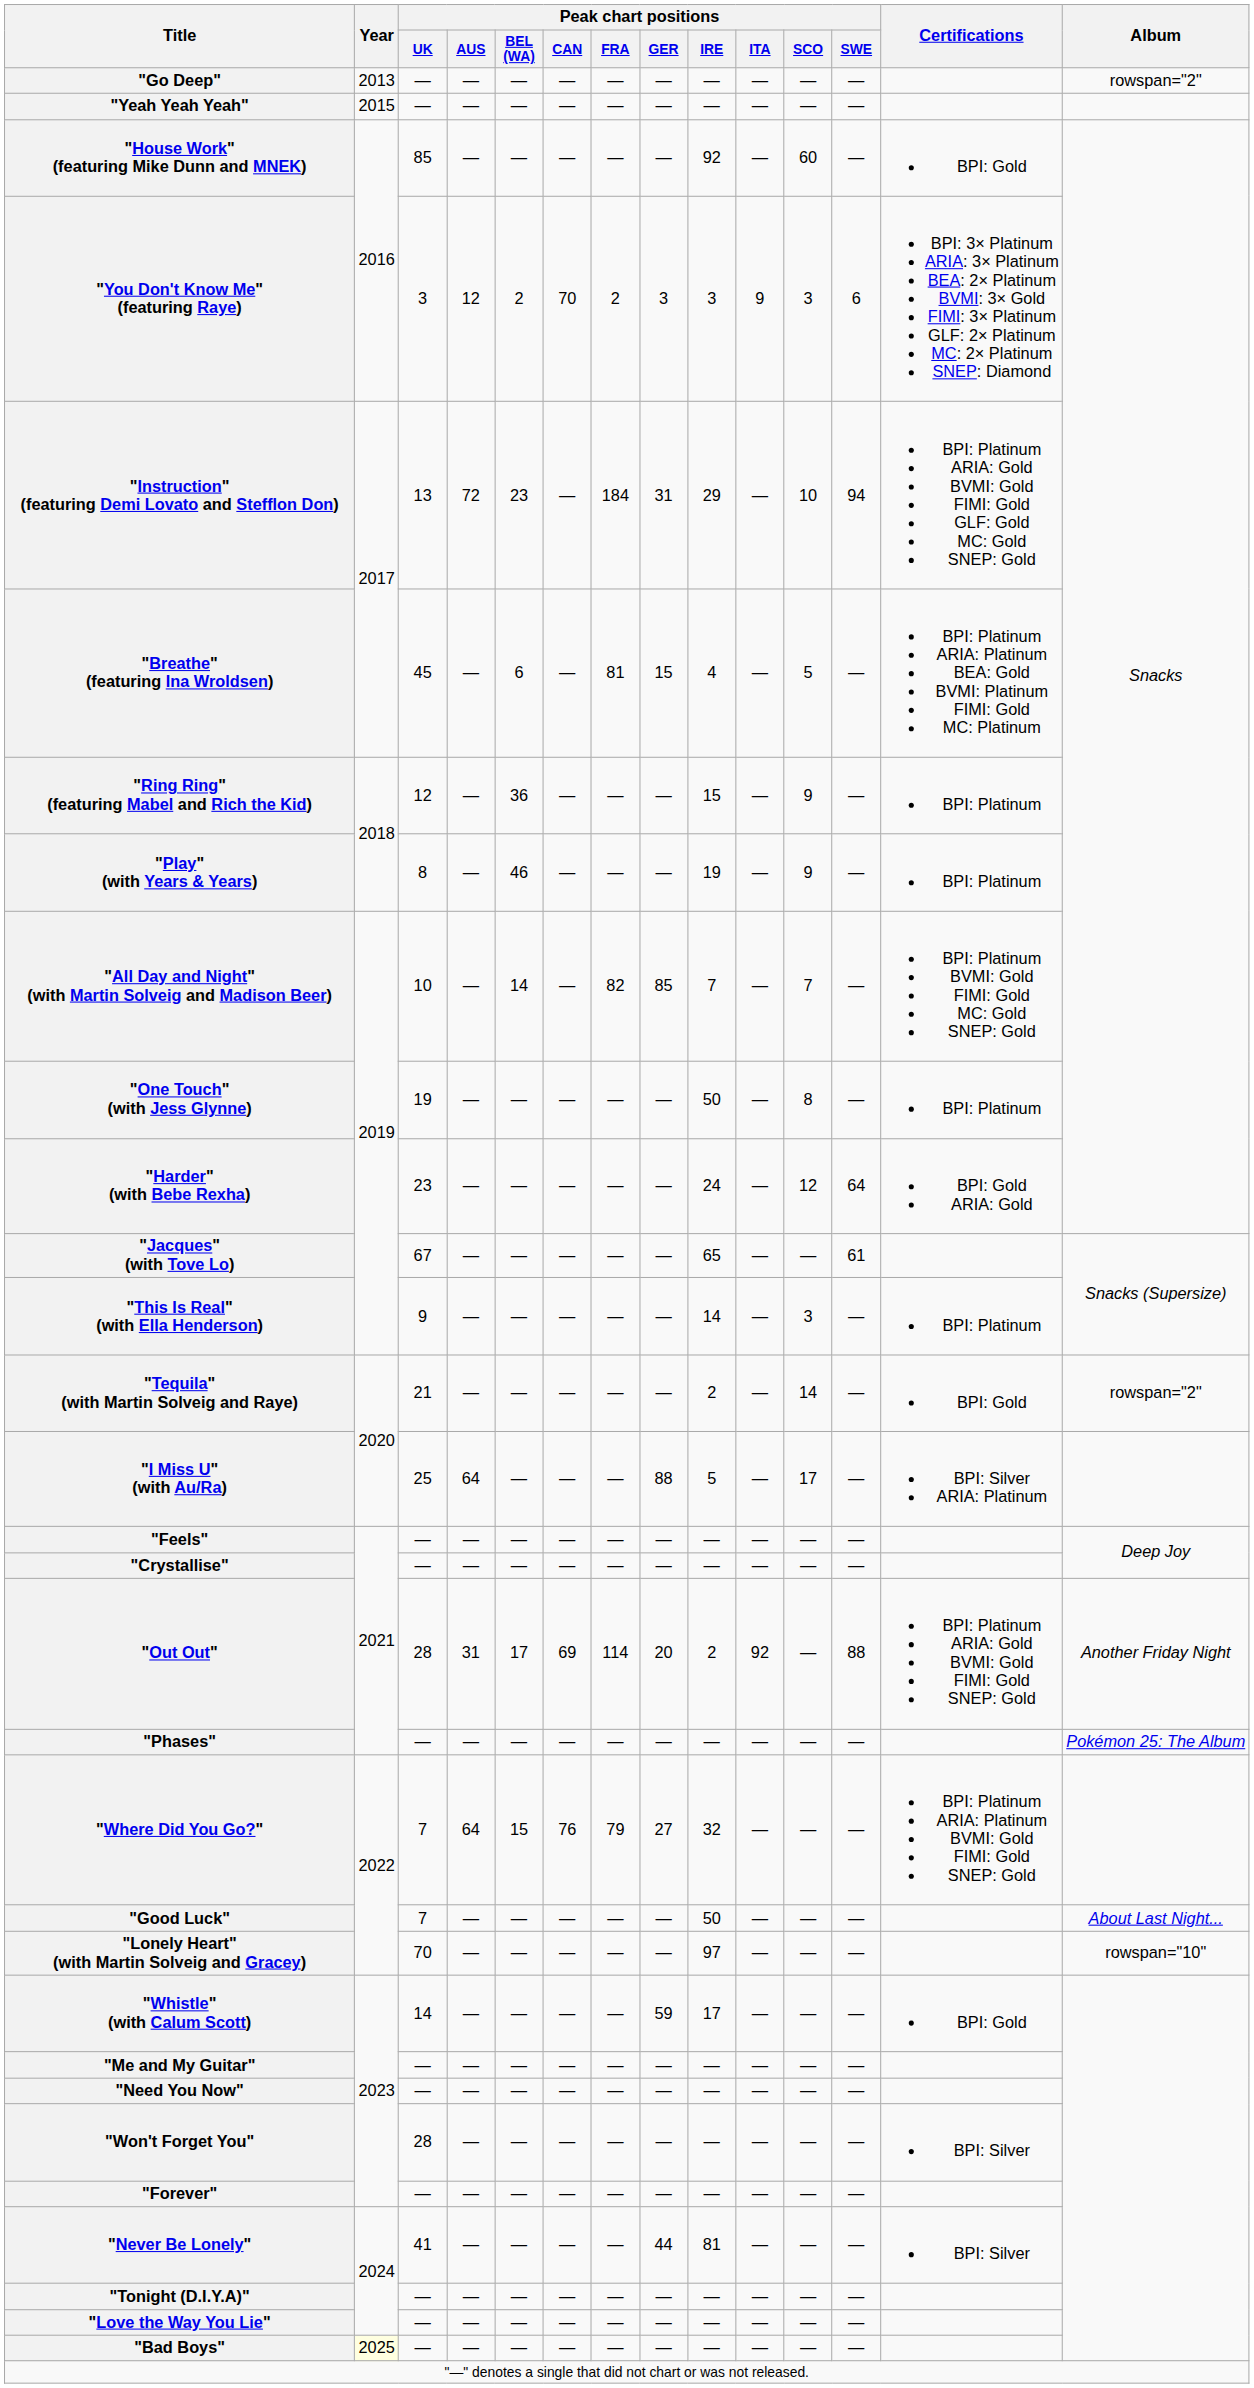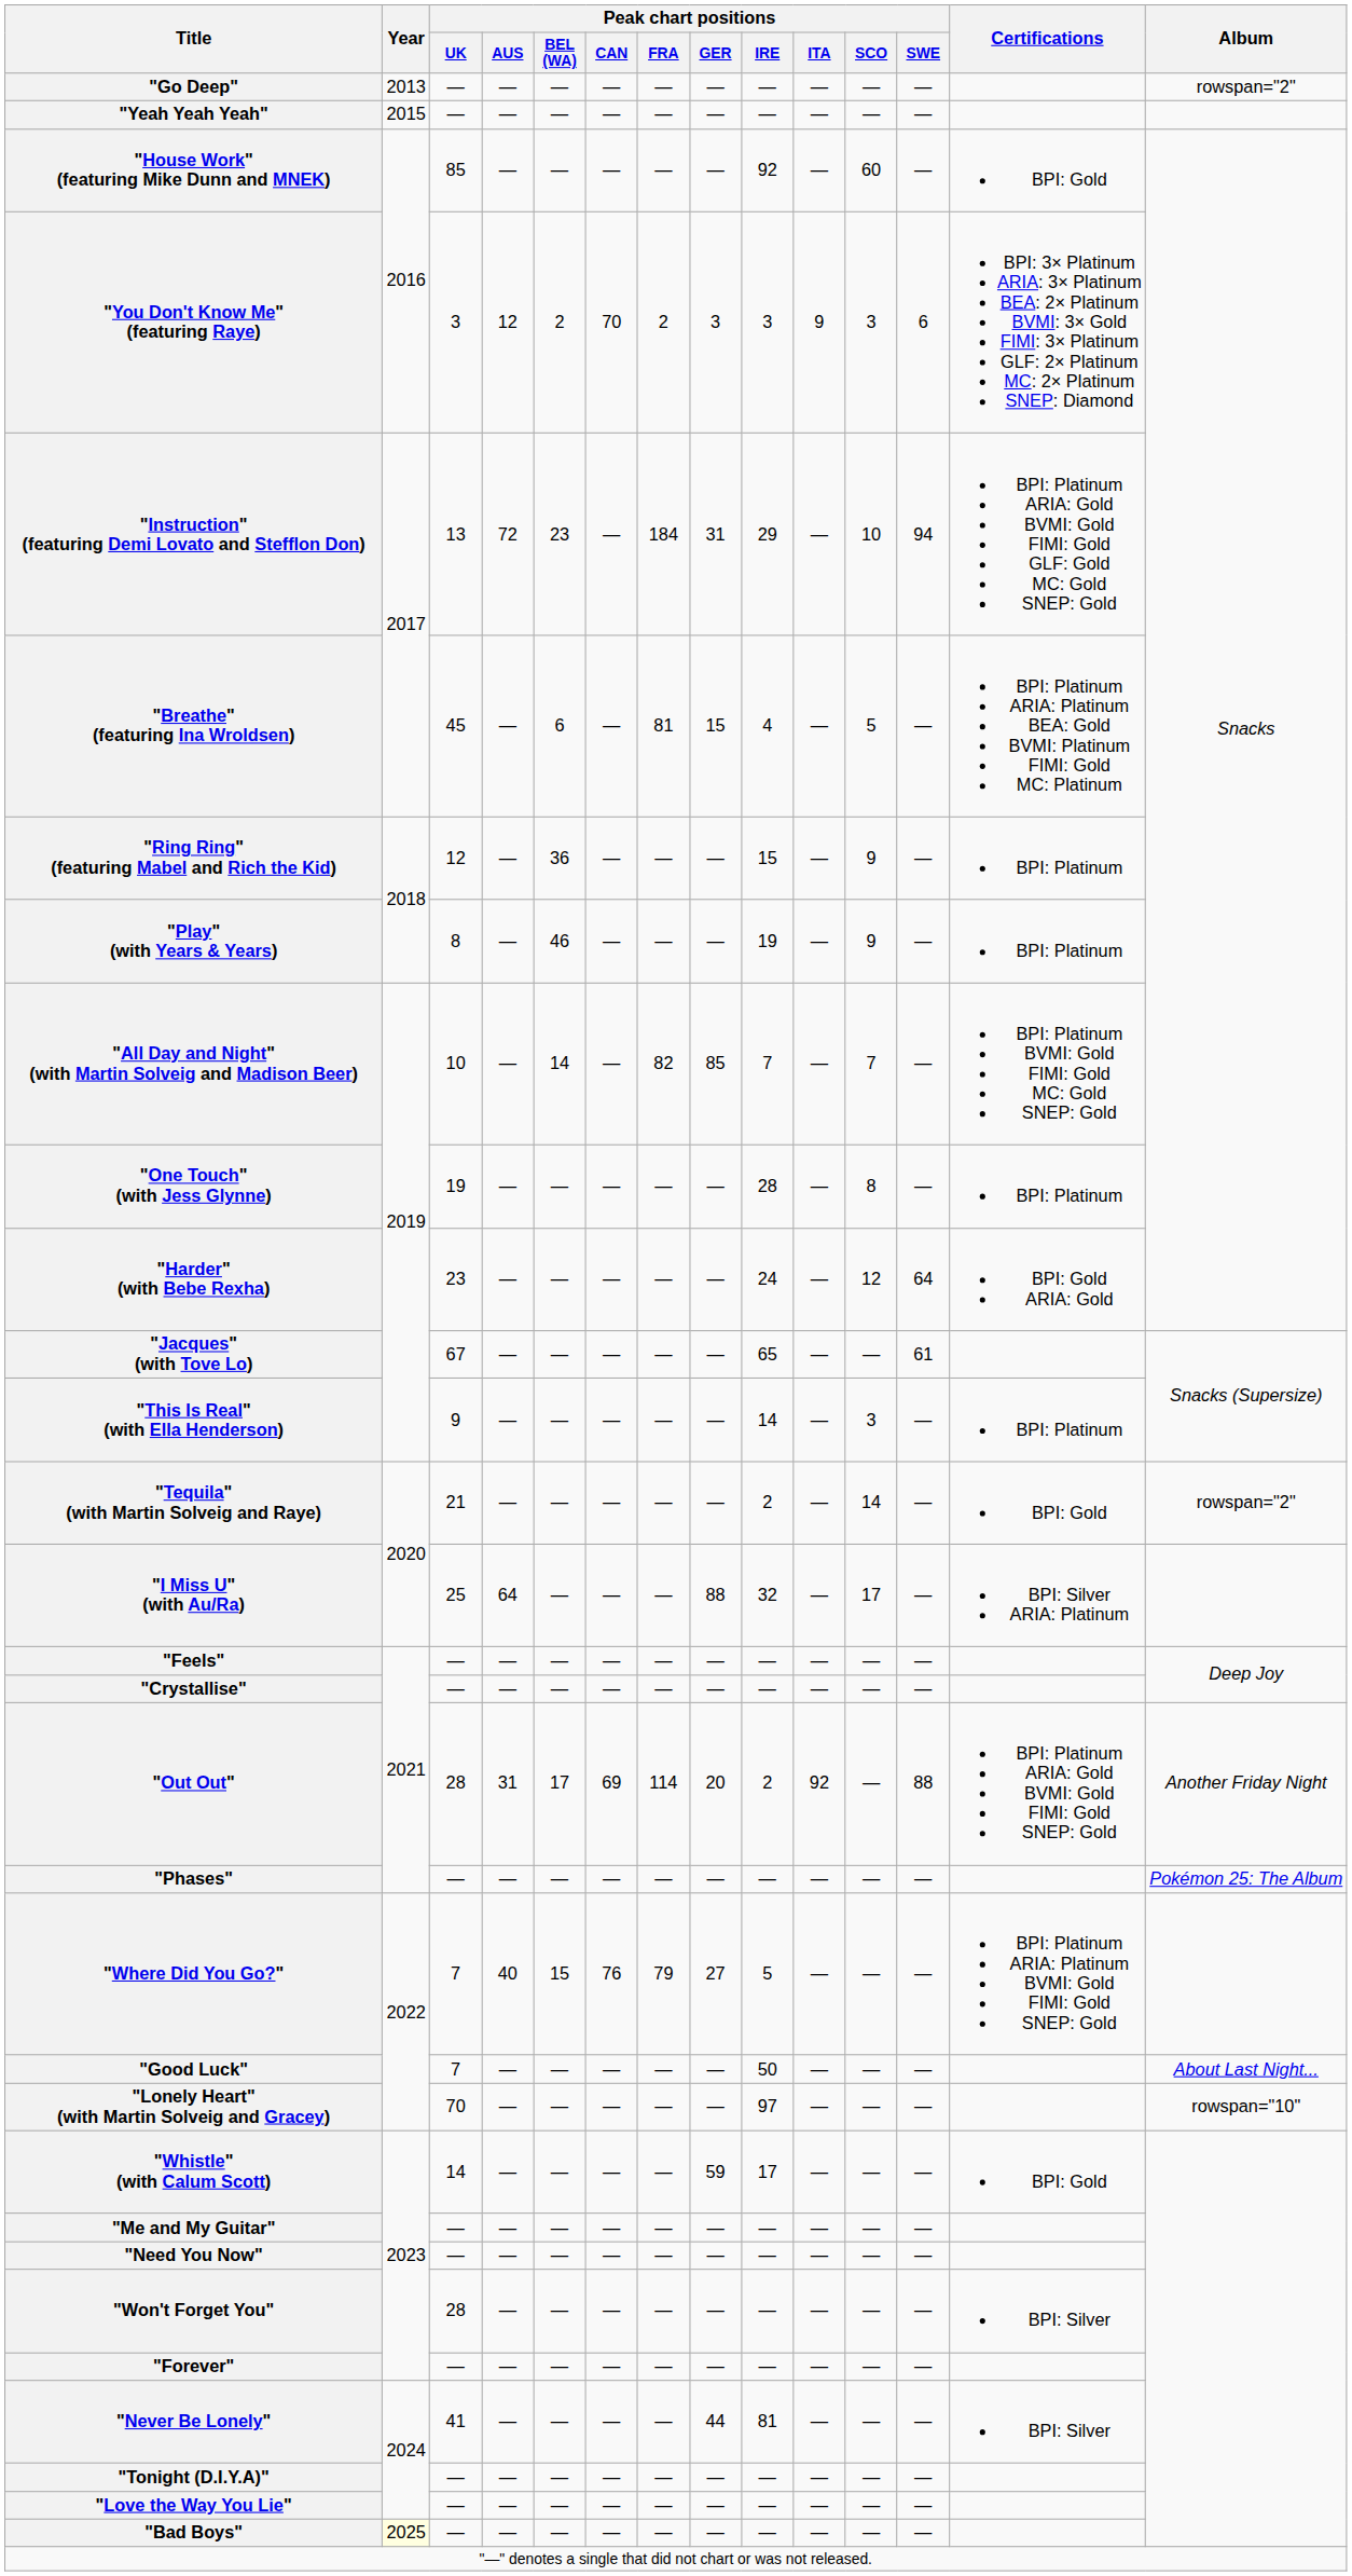"One Touch" (with Jess Glynne) | Peak chart positions / IRE: 50 -> 28
"I Miss U" (with Au/Ra) | Peak chart positions / IRE: 5 -> 32
"Where Did You Go?" | Peak chart positions / AUS: 64 -> 40
"Where Did You Go?" | Peak chart positions / IRE: 32 -> 5
